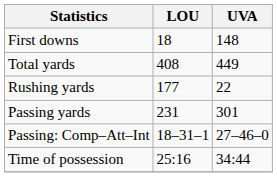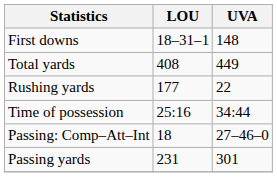First downs | LOU: 18 -> 18–31–1
rows swapped: Passing yards <-> Time of possession
Passing: Comp–Att–Int | LOU: 18–31–1 -> 18
